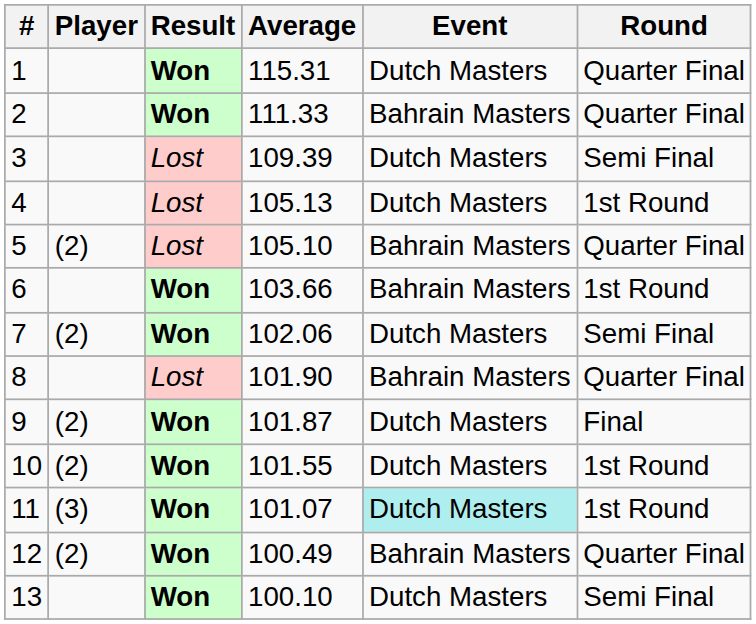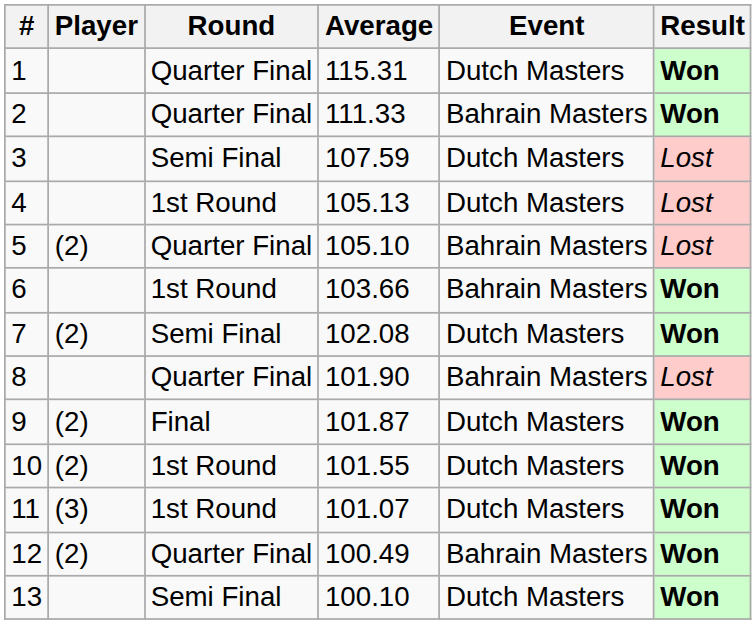columns swapped: Round <-> Result
3 | Average: 109.39 -> 107.59
7 | Average: 102.06 -> 102.08
11 | Event: paleturquoise background -> no background
